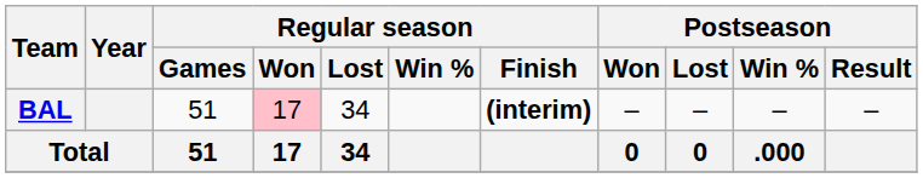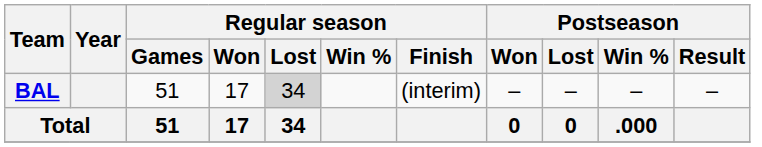BAL | Regular season / Won: pink background -> no background
BAL | Regular season / Lost: no background -> lightgrey background
BAL | Regular season / Finish: bold -> normal
